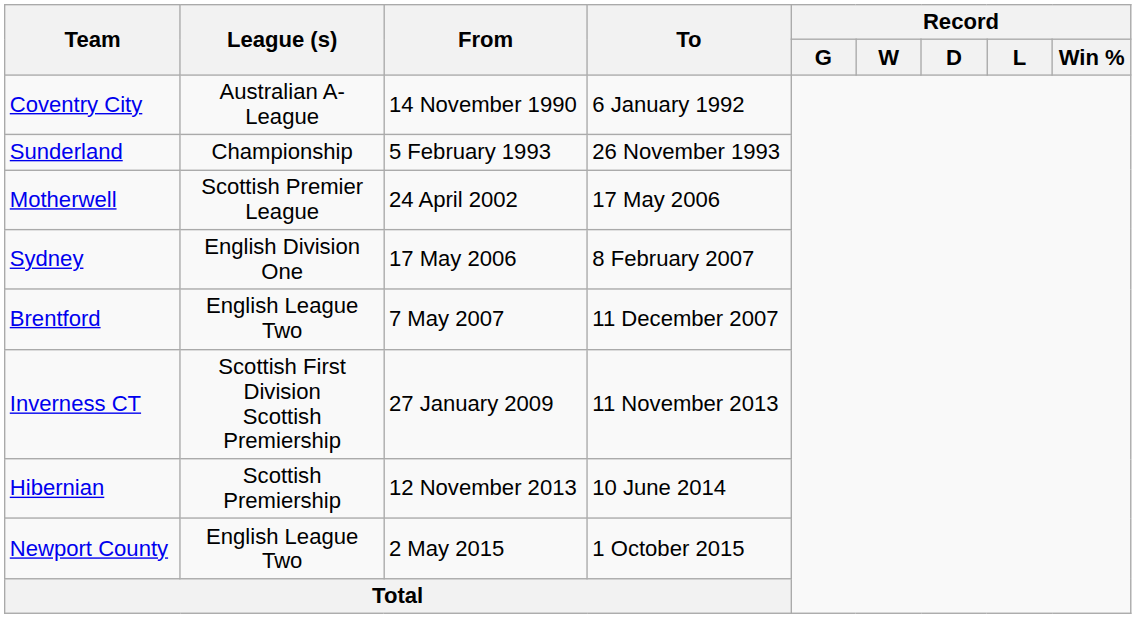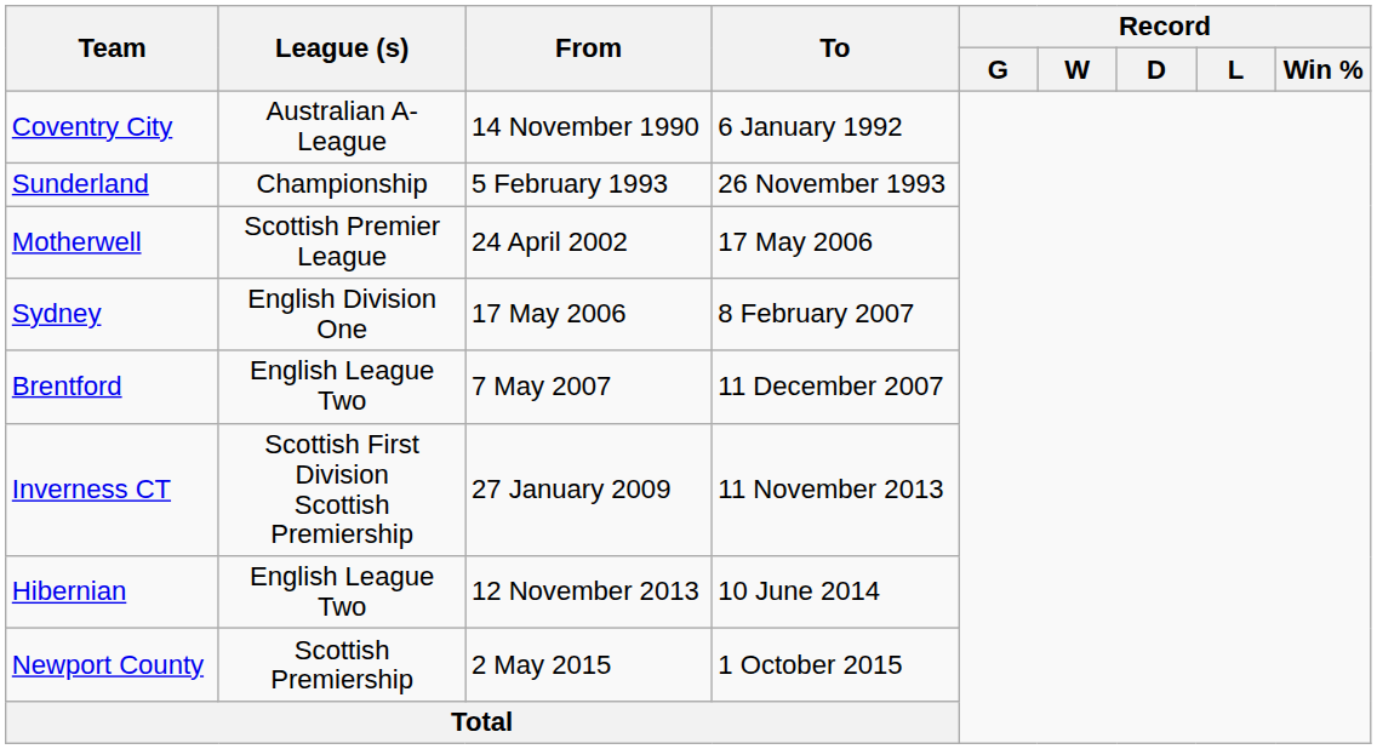Hibernian | League (s): Scottish Premiership -> English League Two
Newport County | League (s): English League Two -> Scottish Premiership
